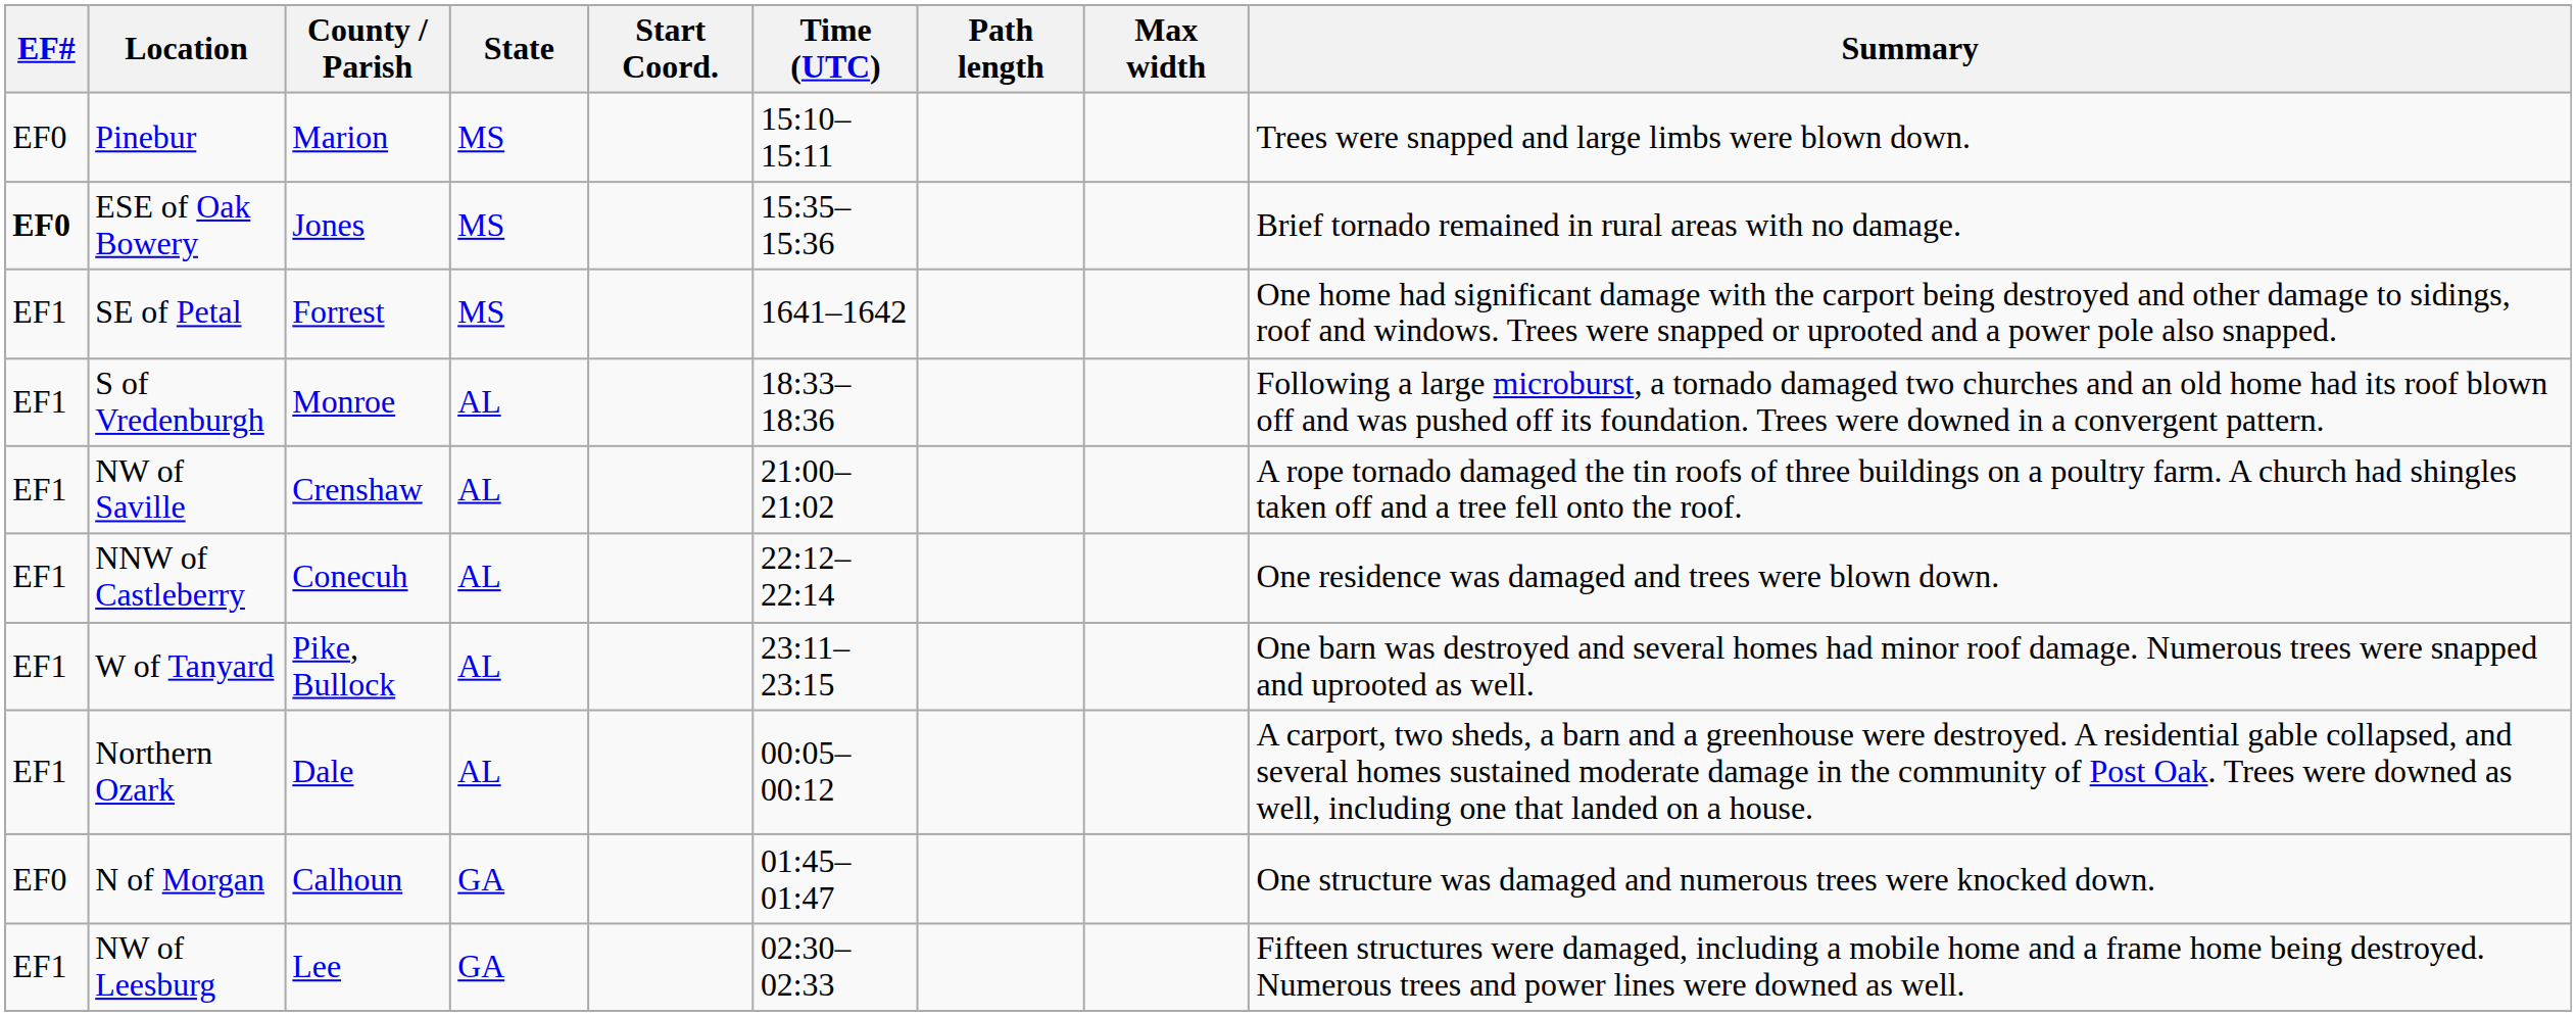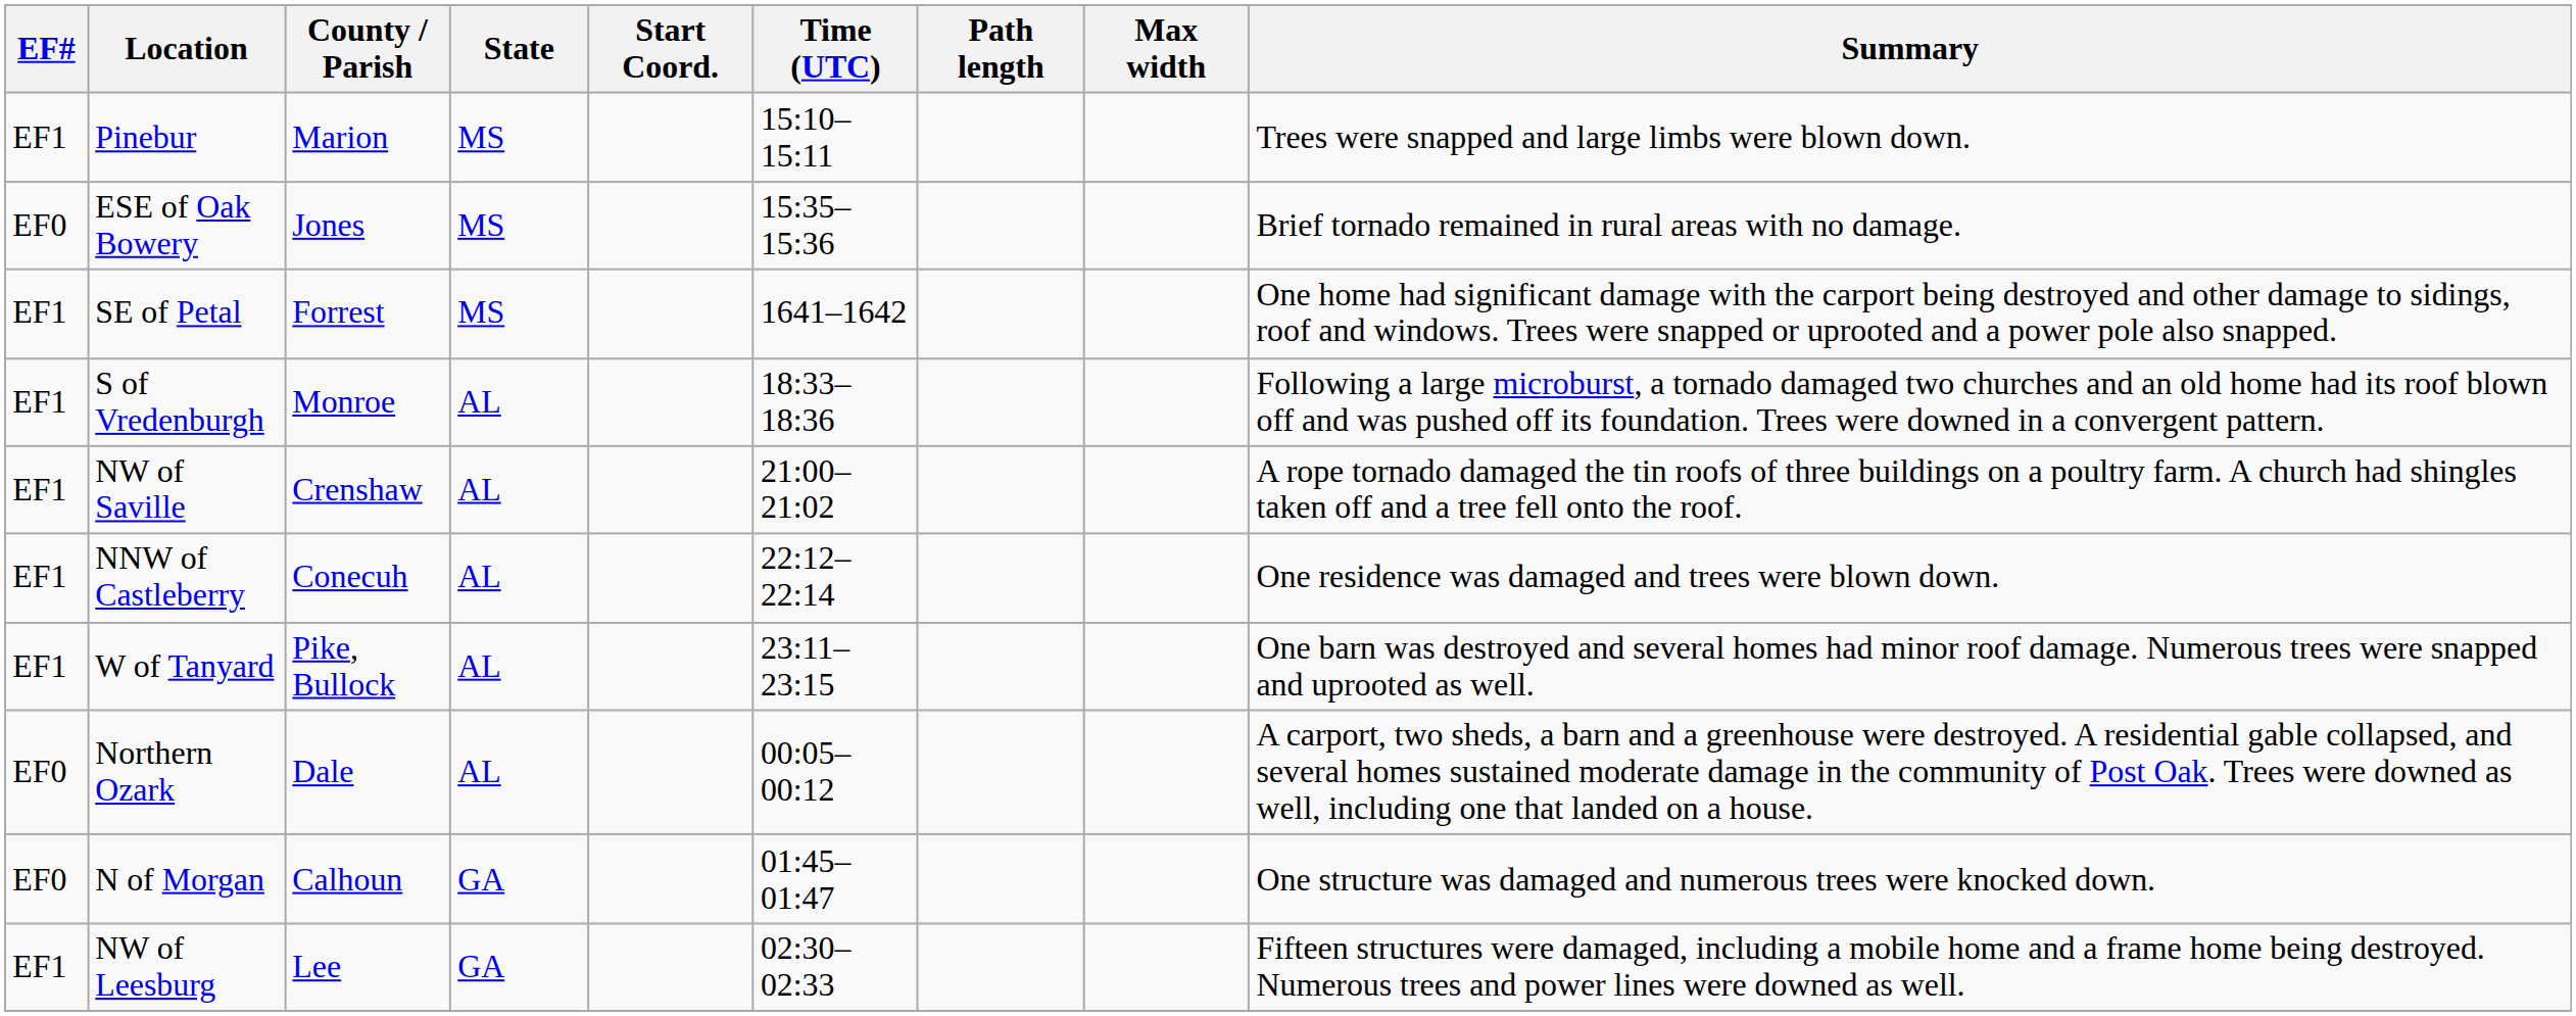Pinebur | EF#: EF0 -> EF1
ESE of Oak Bowery | EF#: bold -> normal
Northern Ozark | EF#: EF1 -> EF0
